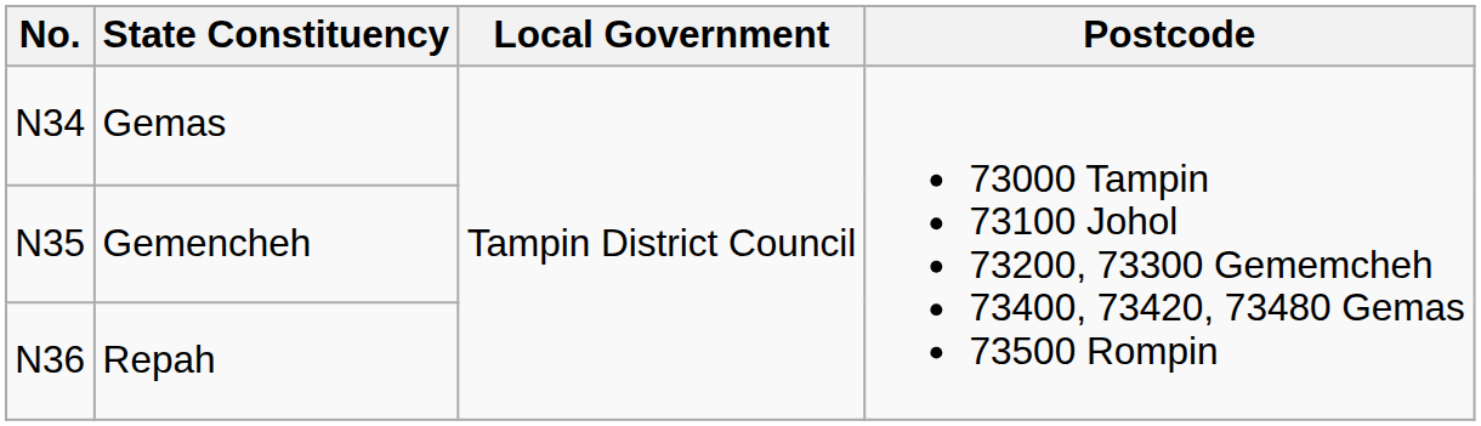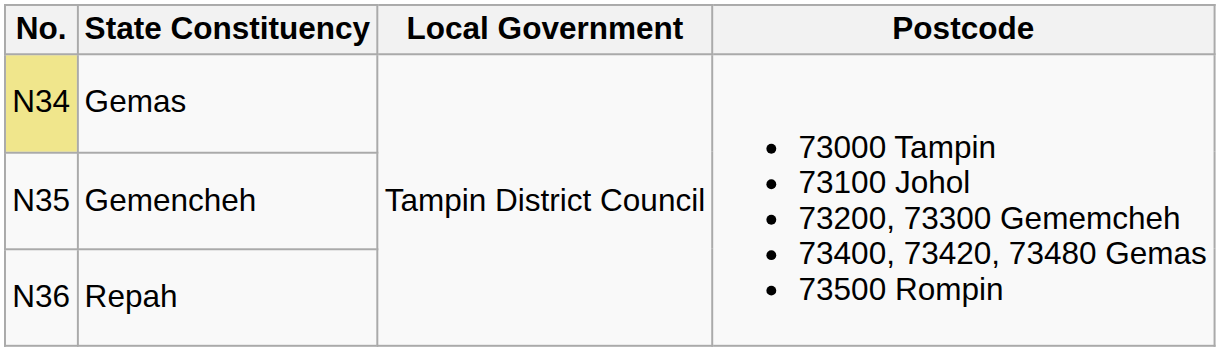Gemas | No.: no background -> khaki background
